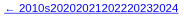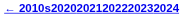row 1 | column 1: normal -> bold
